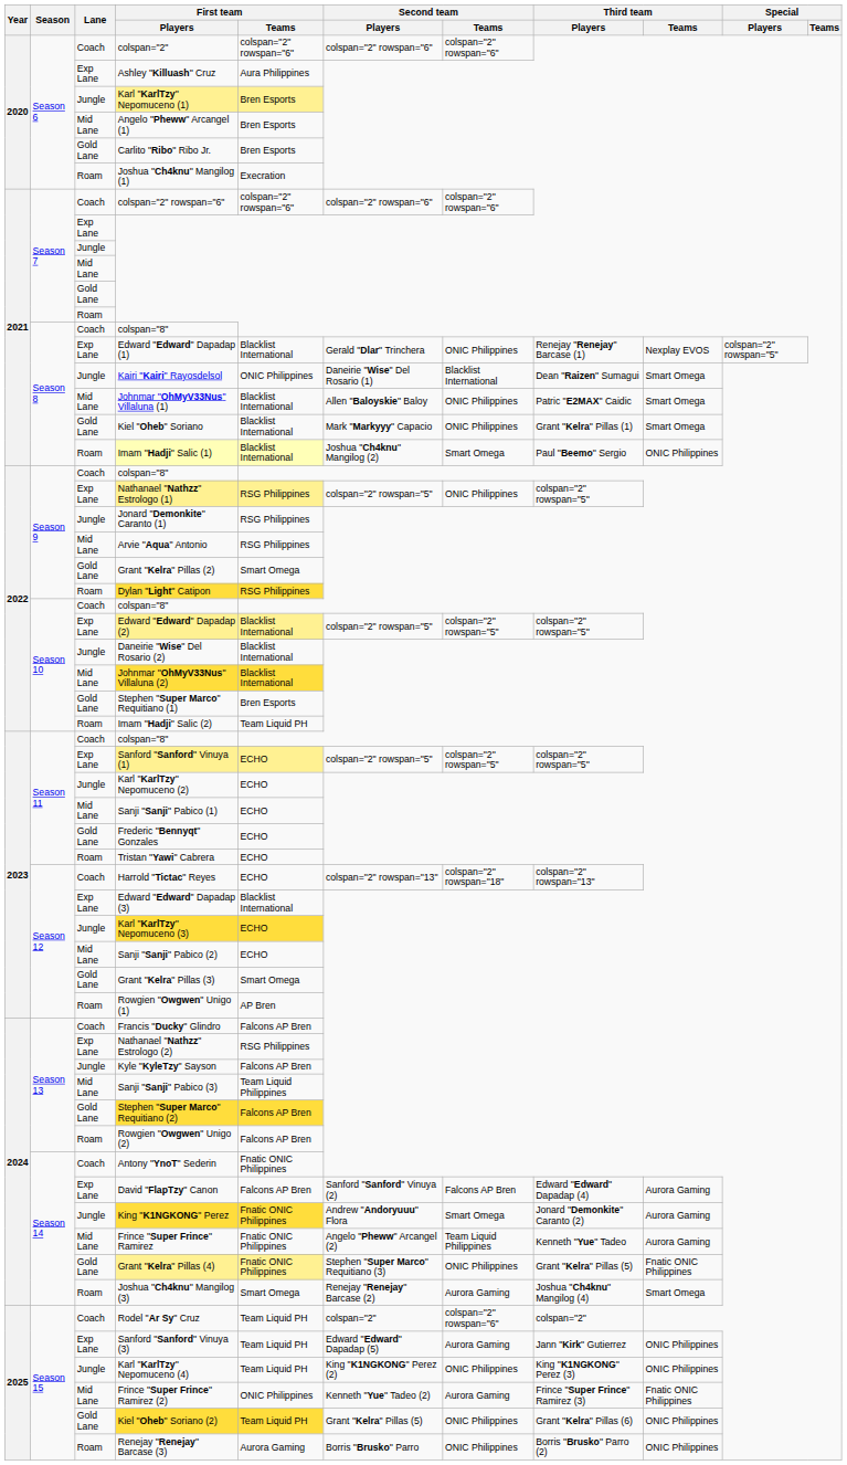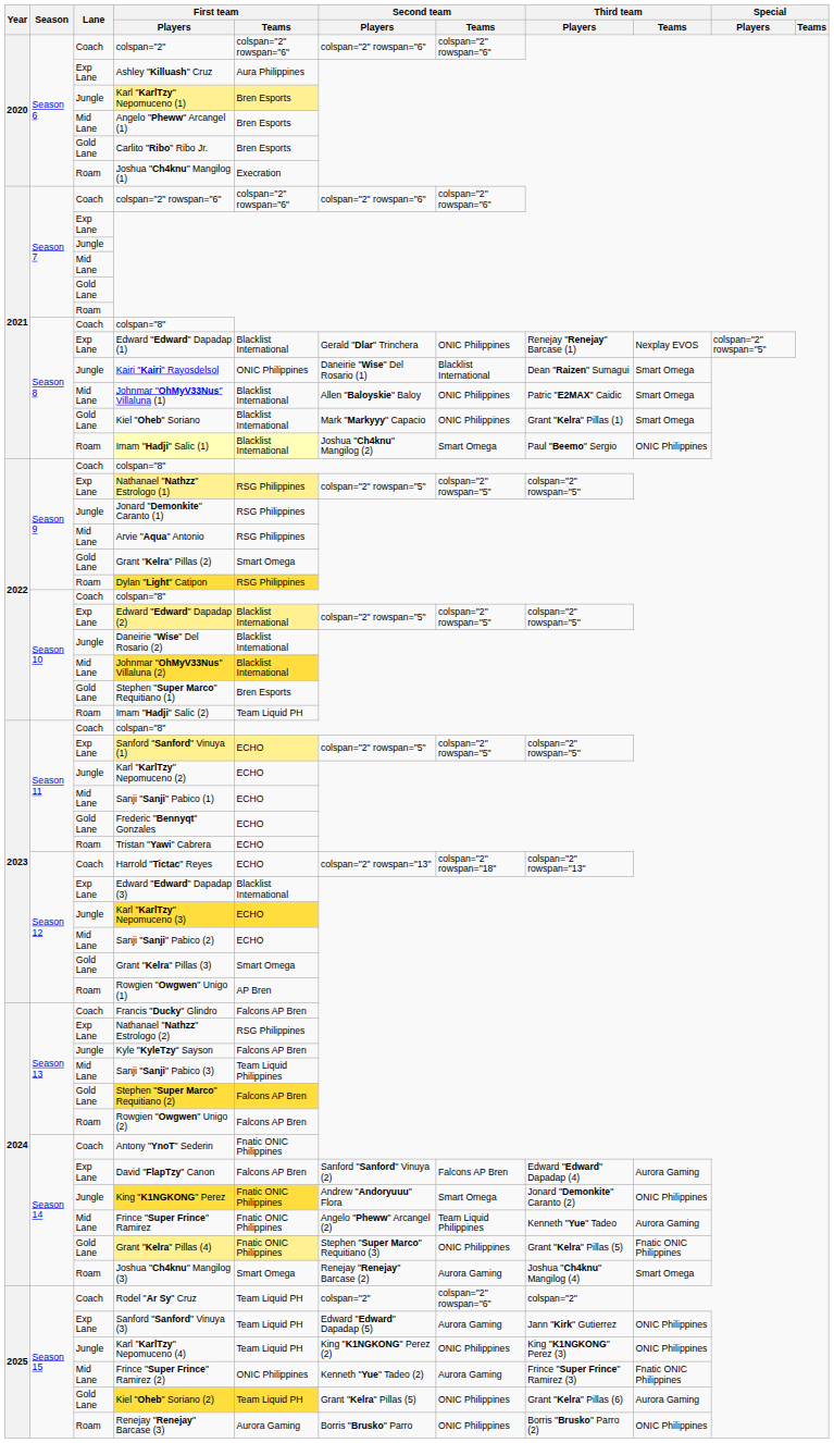Nathanael "Nathzz" Estrologo (1) | Second team / Teams: ONIC Philippines -> colspan="2" rowspan="5"
King "K1NGKONG" Perez | Third team / Teams: Aurora Gaming -> ONIC Philippines
Kiel "Oheb" Soriano (2) | Third team / Teams: ONIC Philippines -> Aurora Gaming
